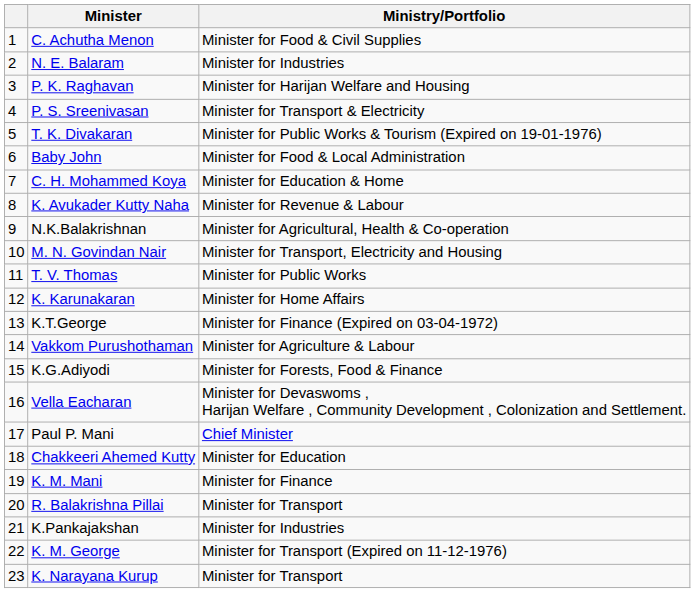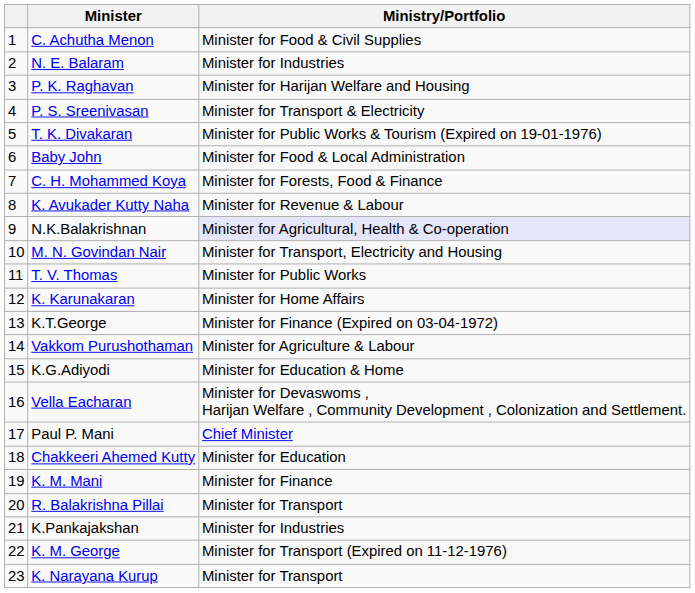C. H. Mohammed Koya | Ministry/Portfolio: Minister for Education & Home -> Minister for Forests, Food & Finance
N.K.Balakrishnan | Ministry/Portfolio: no background -> lavender background
K.G.Adiyodi | Ministry/Portfolio: Minister for Forests, Food & Finance -> Minister for Education & Home
